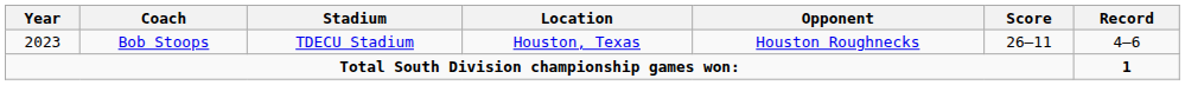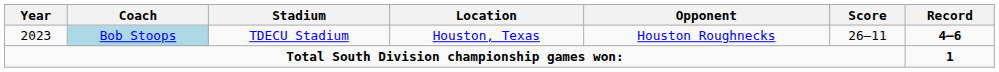2023 | Coach: no background -> lightblue background
2023 | Record: normal -> bold
